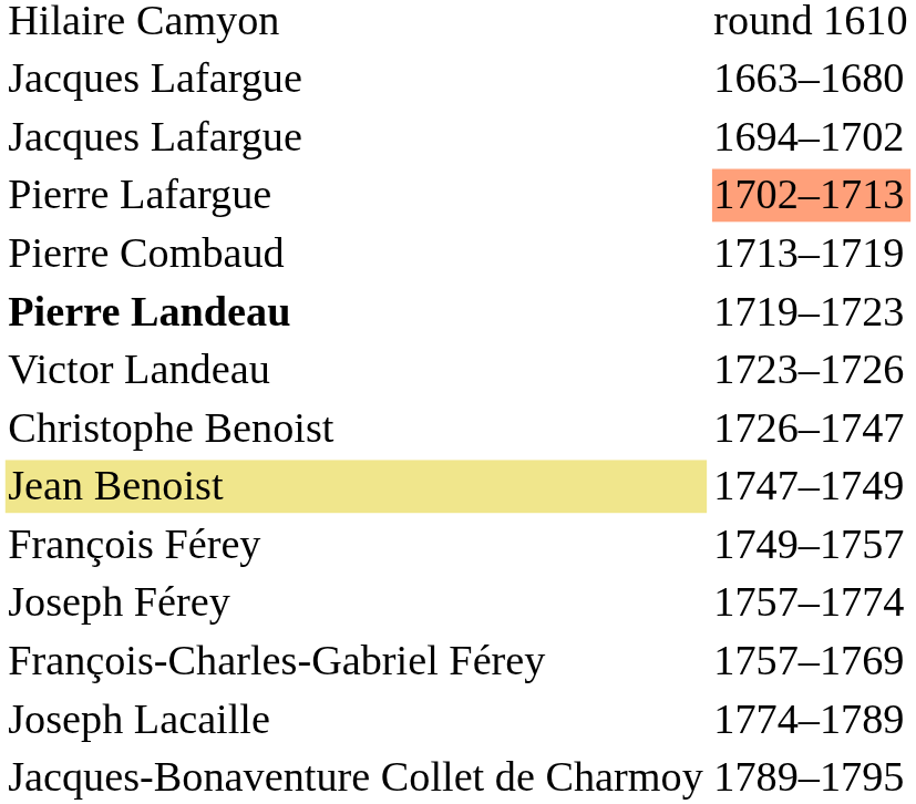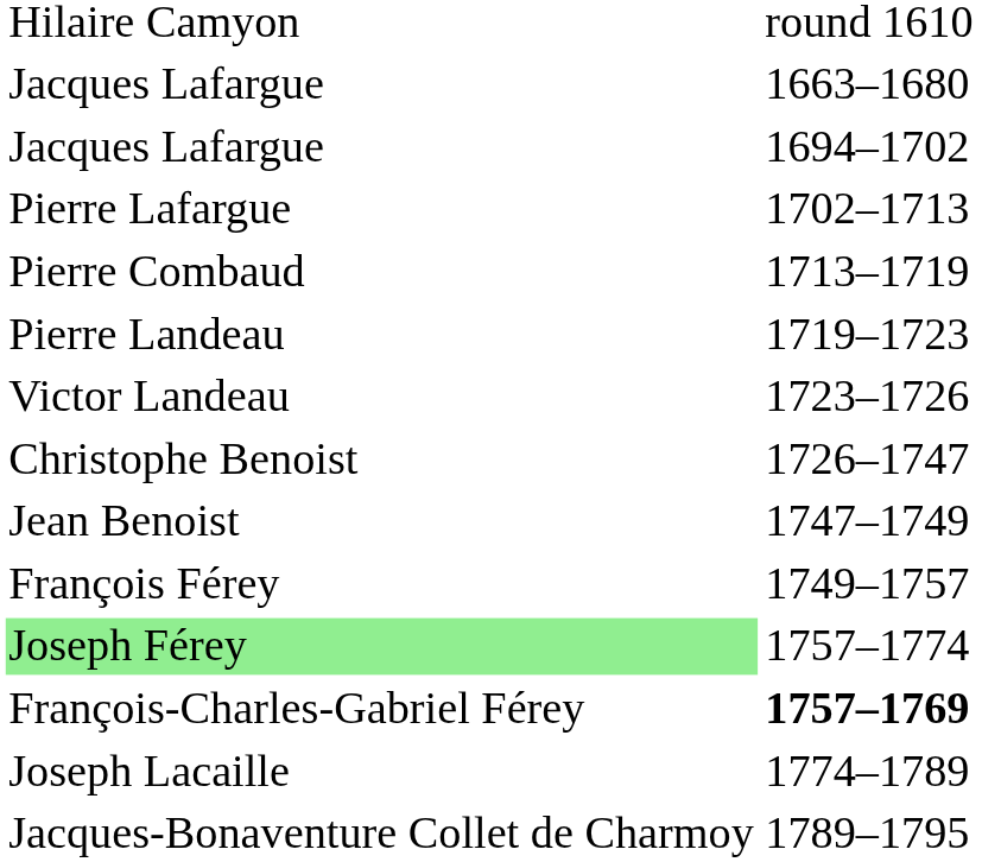row 4 | column 2: lightsalmon background -> no background
row 6 | column 1: bold -> normal
row 9 | column 1: khaki background -> no background
row 11 | column 1: no background -> lightgreen background
row 12 | column 2: normal -> bold
